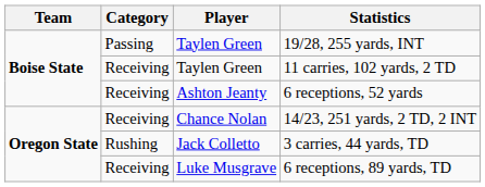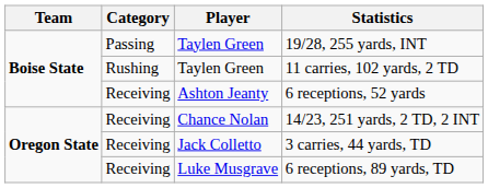11 carries, 102 yards, 2 TD | Category: Receiving -> Rushing
3 carries, 44 yards, TD | Category: Rushing -> Receiving
